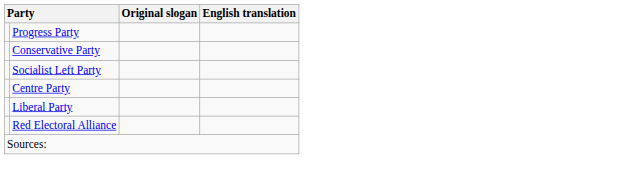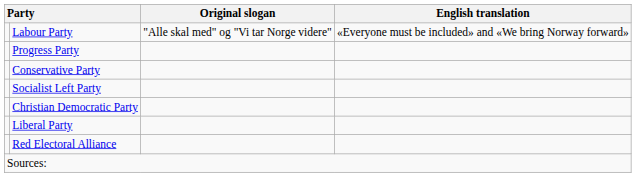+ row: Labour Party | "Alle skal med" og "Vi tar Norge videre" | «Everyone must be included» and «We bring Norway forward»
- row: Centre Party
+ row: Christian Democratic Party
